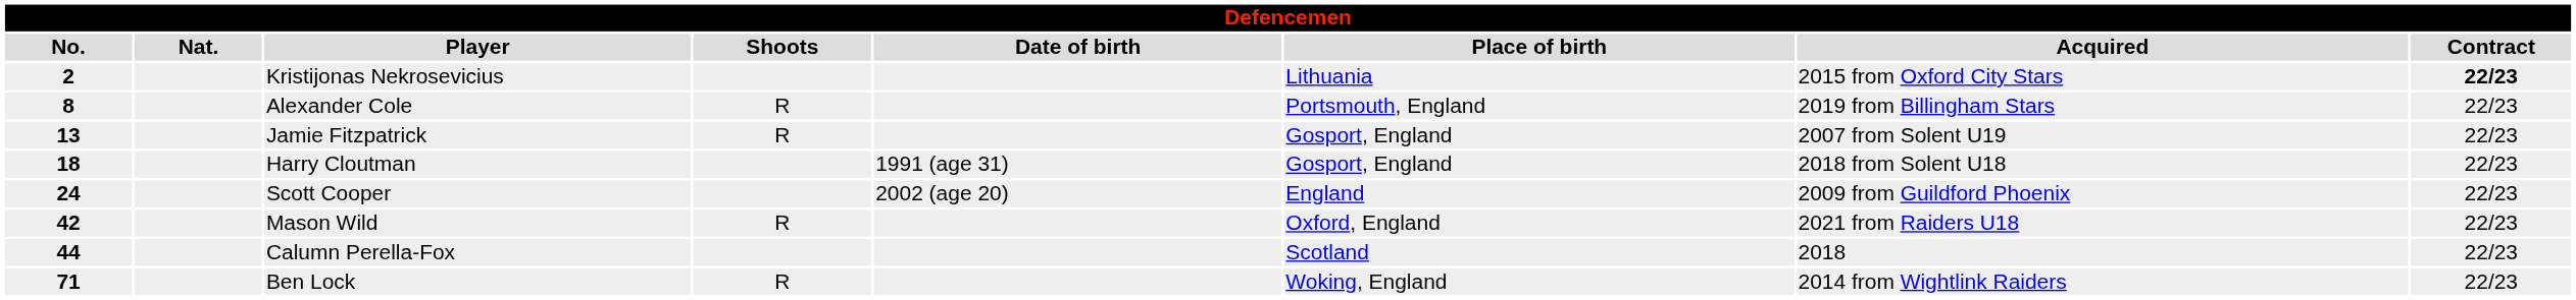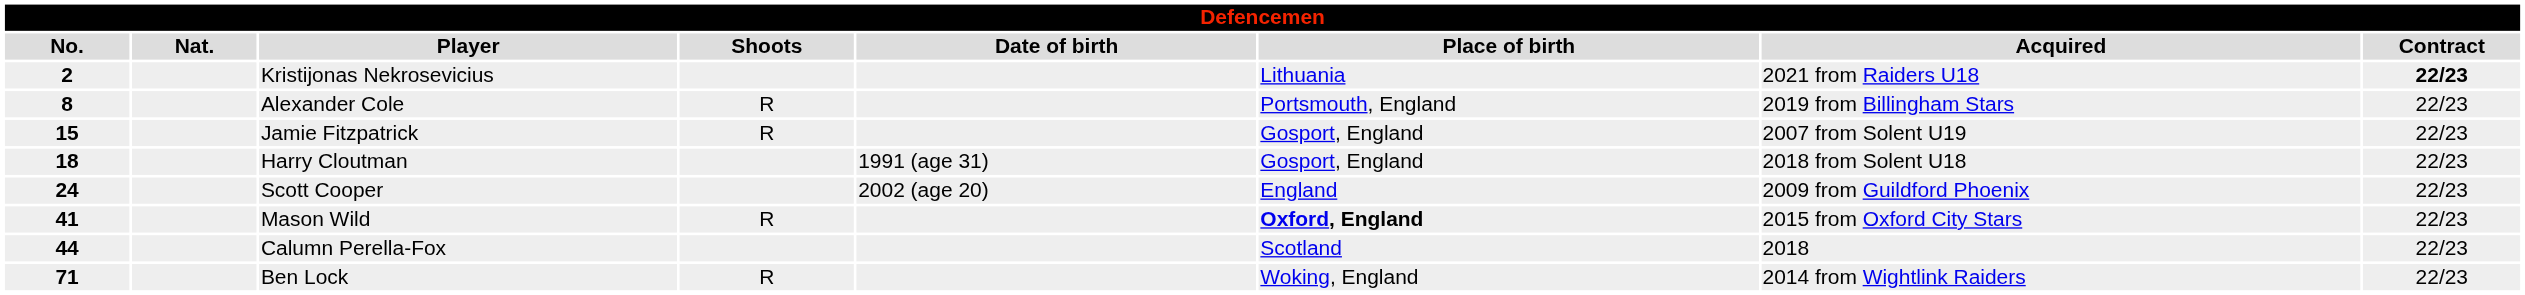Kristijonas Nekrosevicius | Acquired: 2015 from Oxford City Stars -> 2021 from Raiders U18
Jamie Fitzpatrick | No.: 13 -> 15
Mason Wild | No.: 42 -> 41
Mason Wild | Place of birth: normal -> bold
Mason Wild | Acquired: 2021 from Raiders U18 -> 2015 from Oxford City Stars
